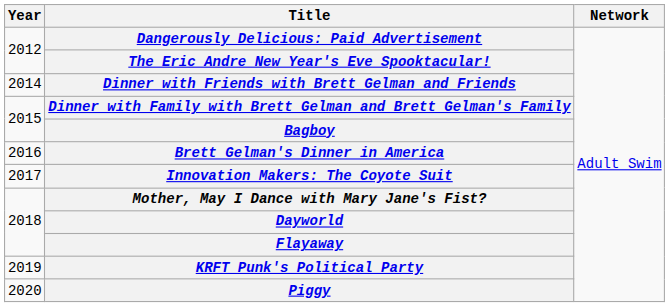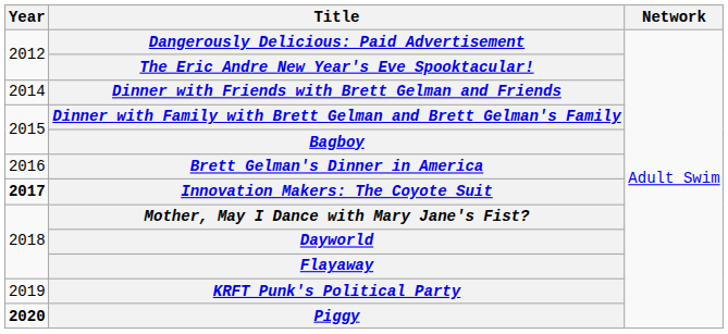Innovation Makers: The Coyote Suit | Year: normal -> bold
Piggy | Year: normal -> bold
